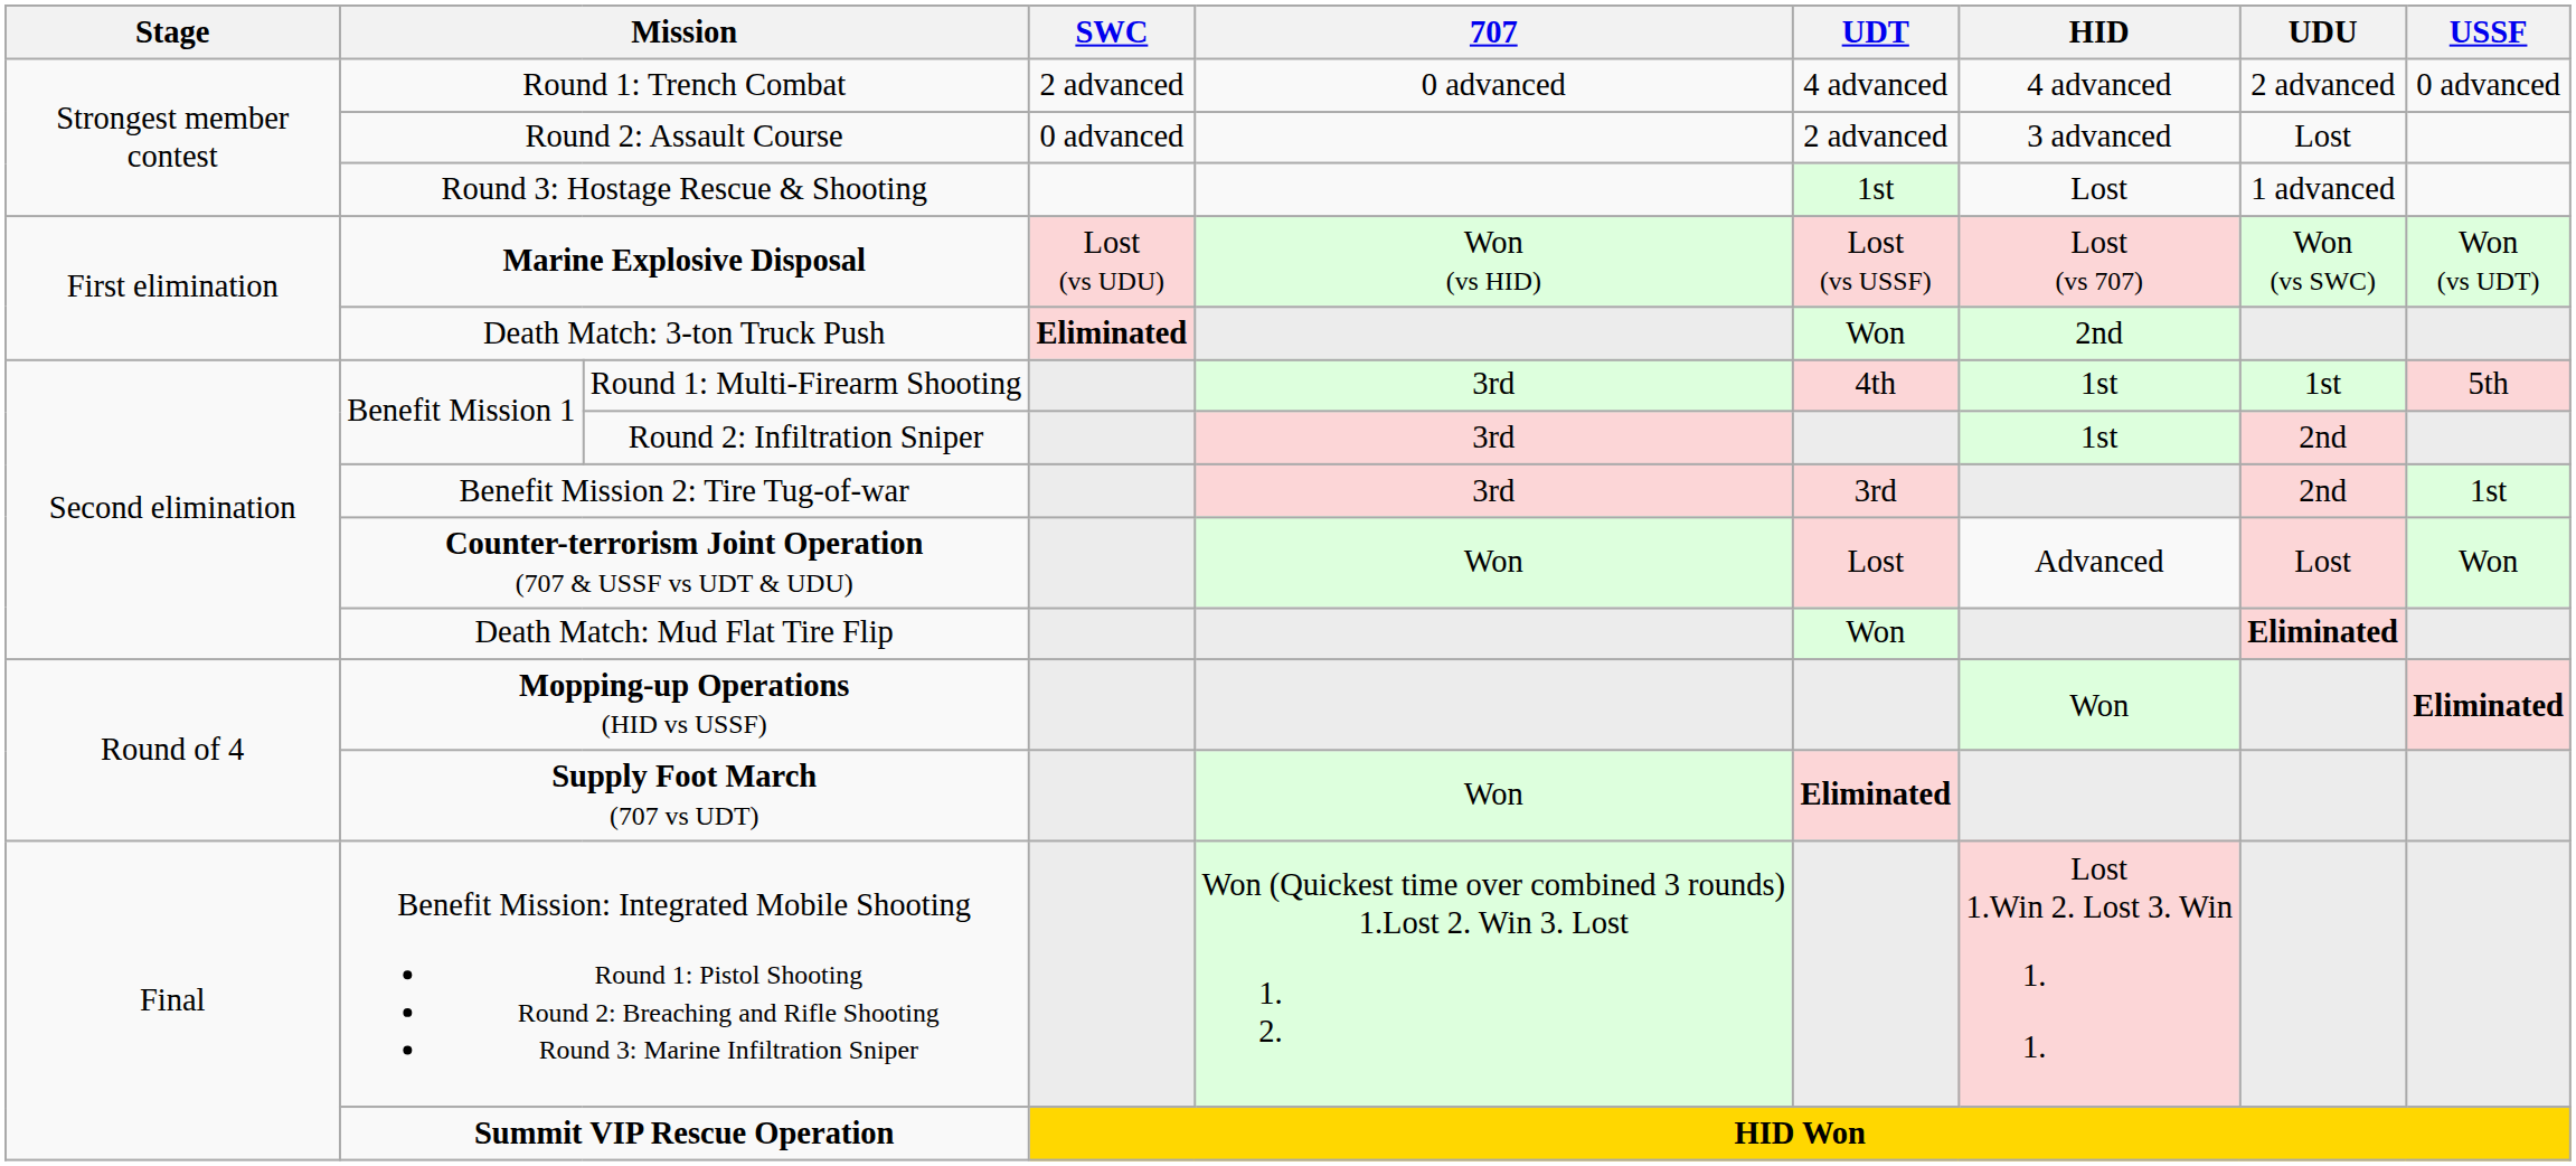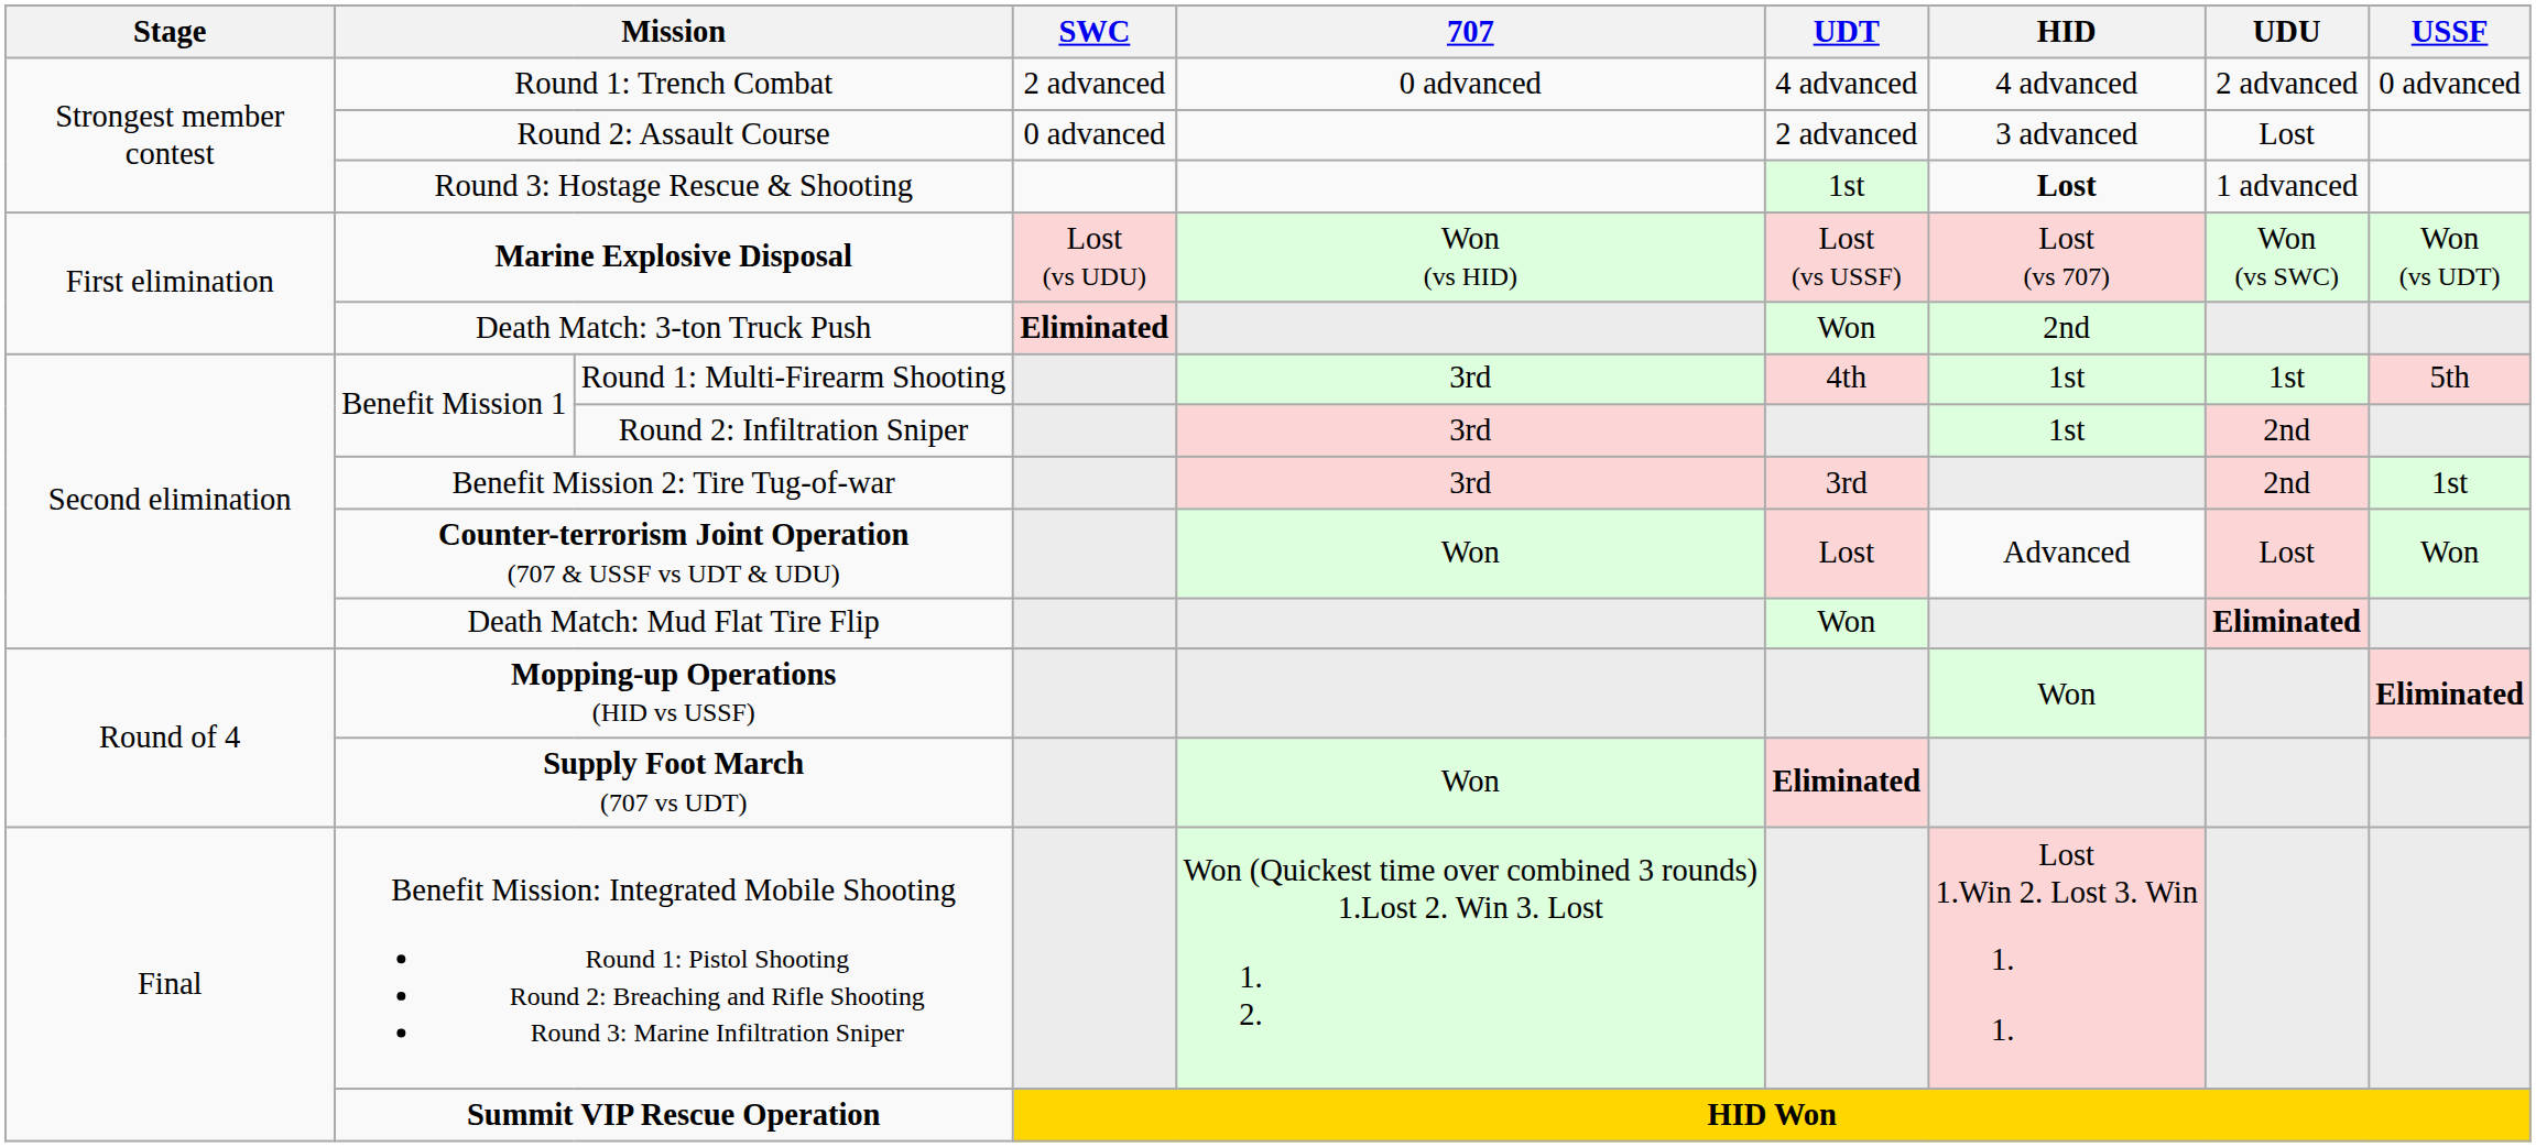Round 3: Hostage Rescue & Shooting | HID: normal -> bold
